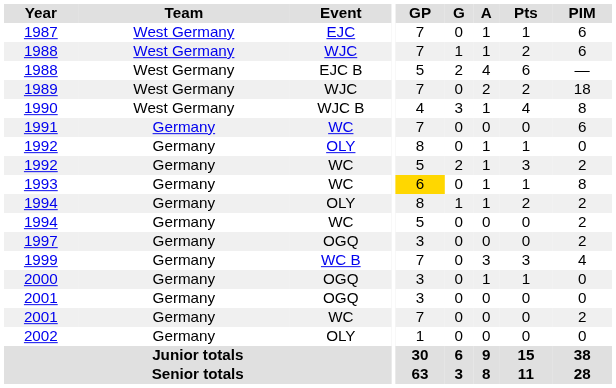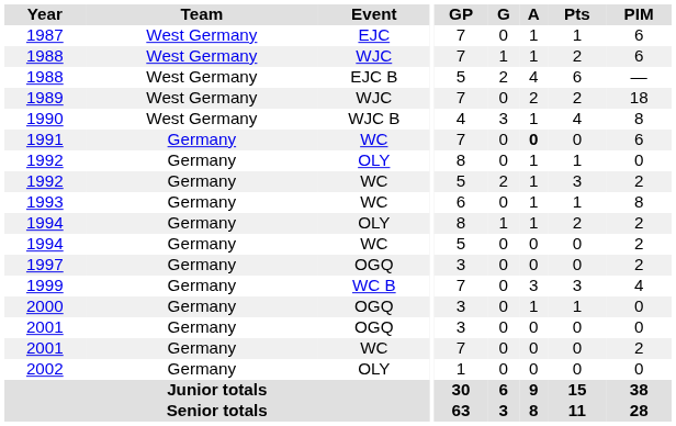1991 | A: normal -> bold
1993 | GP: gold background -> no background
